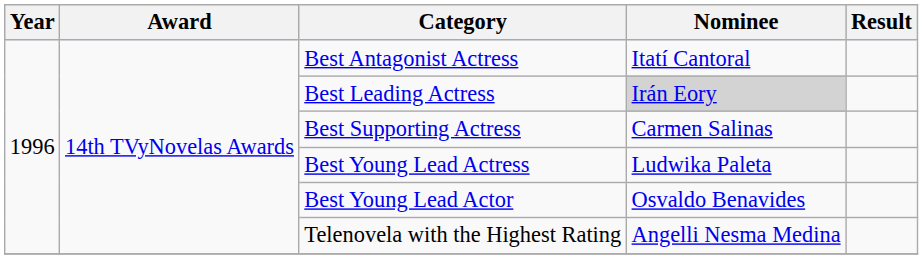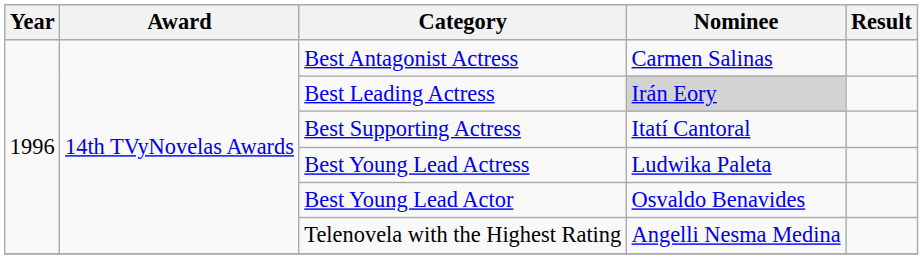Best Antagonist Actress | Nominee: Itatí Cantoral -> Carmen Salinas
Best Supporting Actress | Nominee: Carmen Salinas -> Itatí Cantoral
